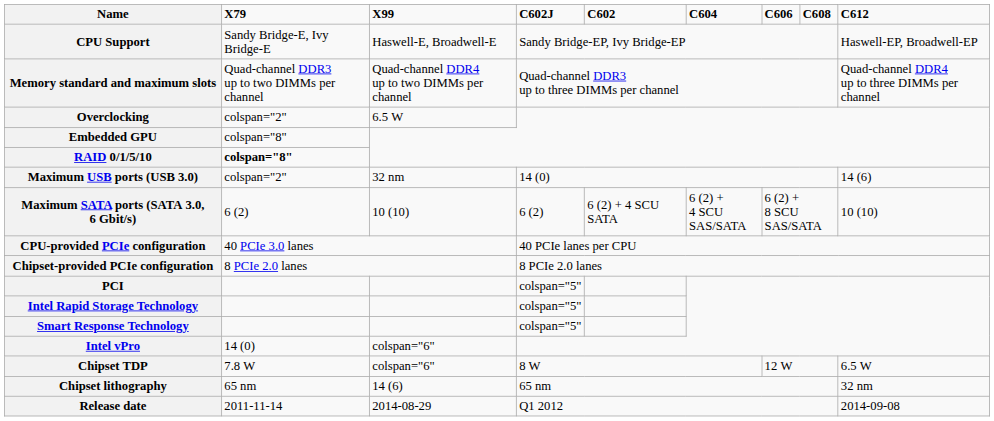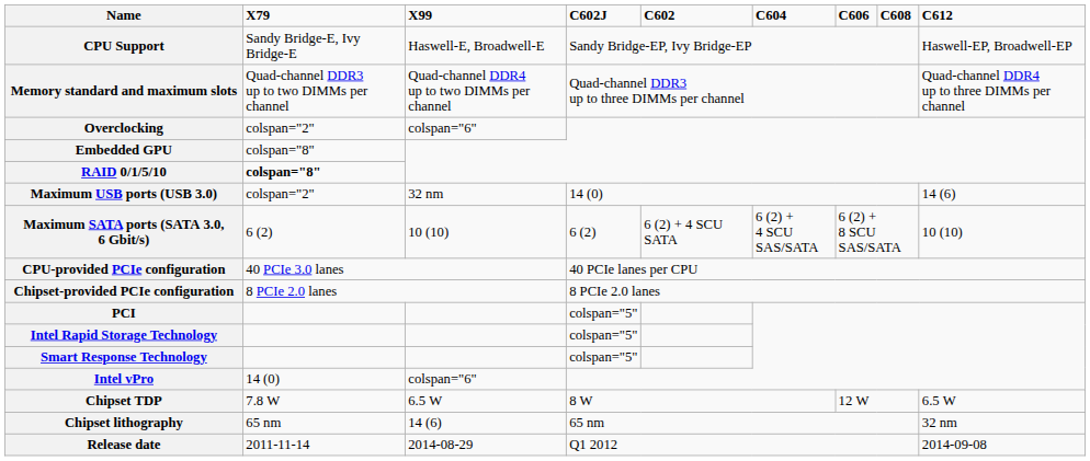Overclocking | X99: 6.5 W -> colspan="6"
Chipset TDP | X99: colspan="6" -> 6.5 W
